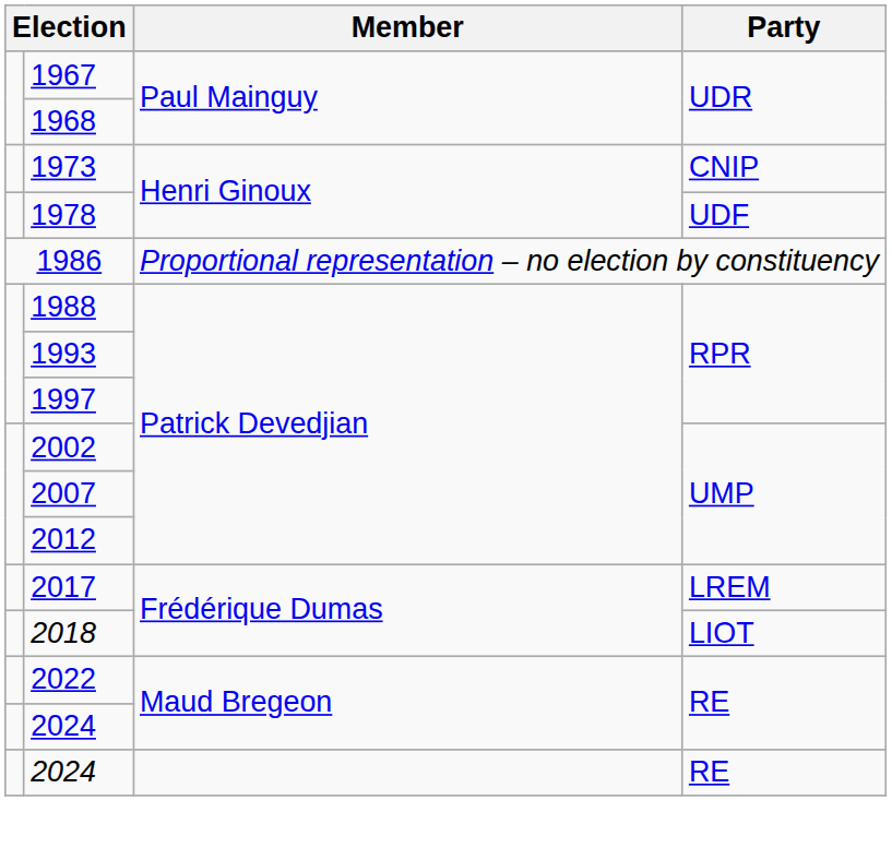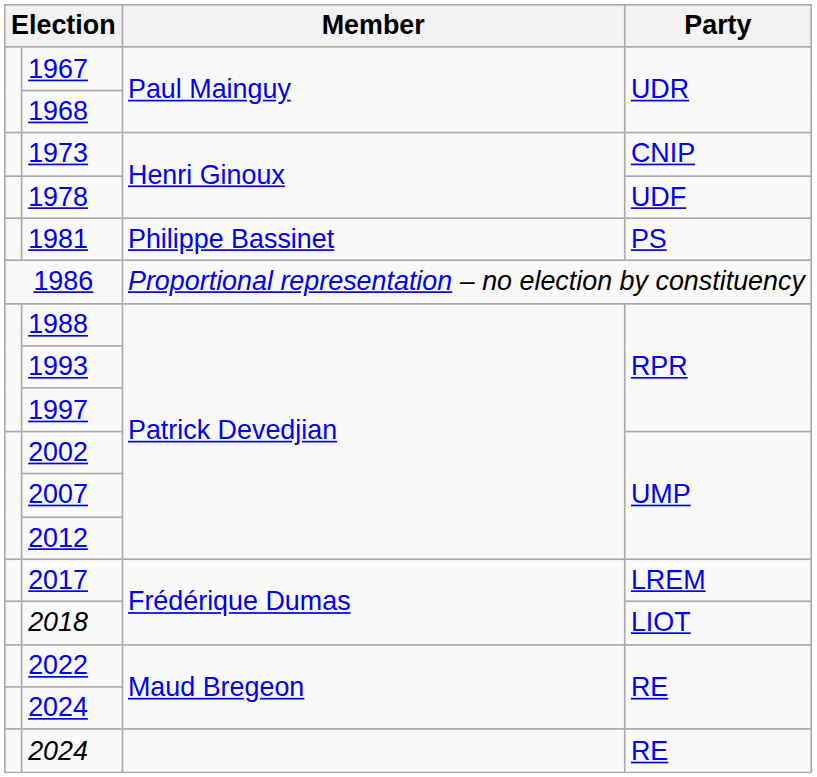+ row: 1981 | Philippe Bassinet | PS
